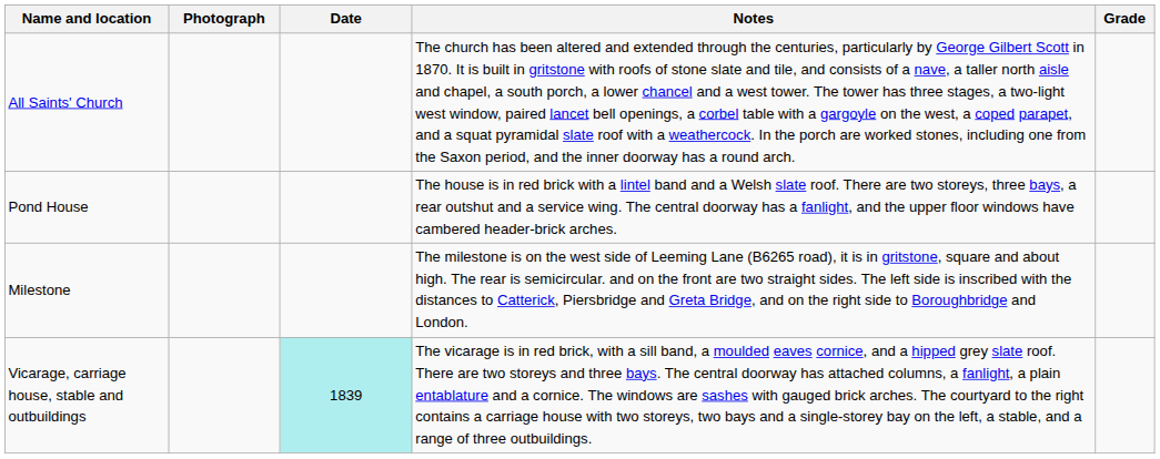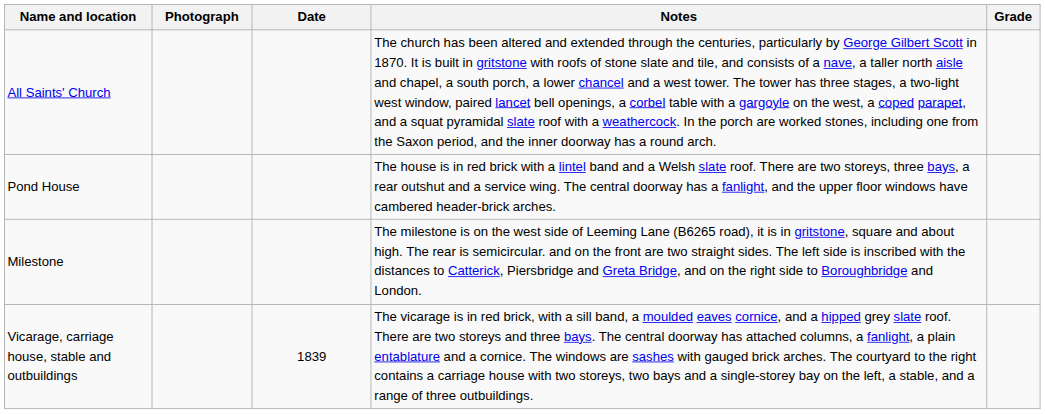Vicarage, carriage house, stable and outbuildings | Date: paleturquoise background -> no background
